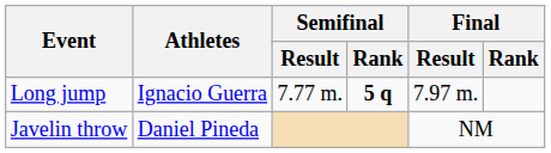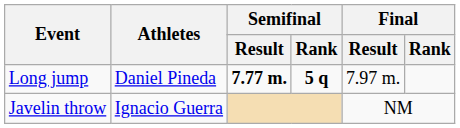Long jump | Athletes: Ignacio Guerra -> Daniel Pineda
Long jump | Semifinal / Result: normal -> bold
Javelin throw | Athletes: Daniel Pineda -> Ignacio Guerra
